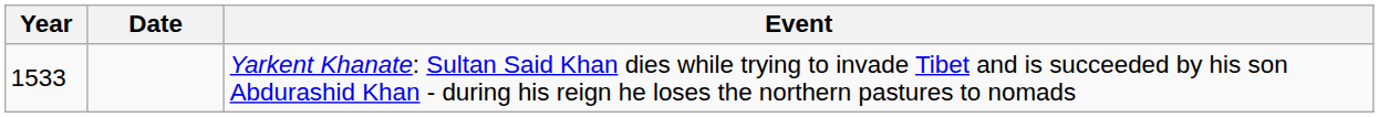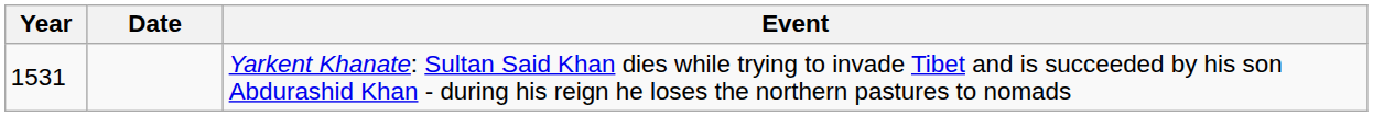row 2 | Year: 1533 -> 1531
